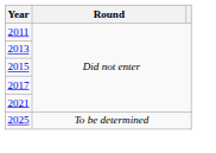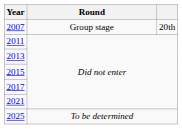+ row: 2007 | Group stage | 20th
